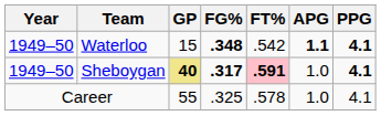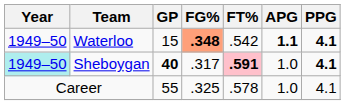Waterloo | FG%: no background -> lightsalmon background
Sheboygan | Year: no background -> paleturquoise background
Sheboygan | GP: khaki background -> no background
Sheboygan | FG%: bold -> normal
